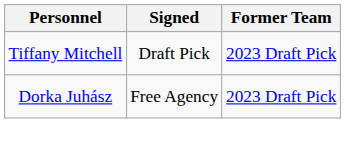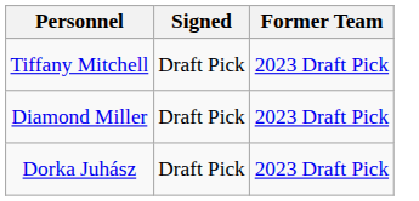+ row: Diamond Miller | Draft Pick | 2023 Draft Pick
Dorka Juhász | Signed: Free Agency -> Draft Pick
